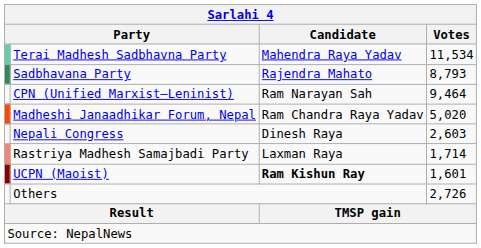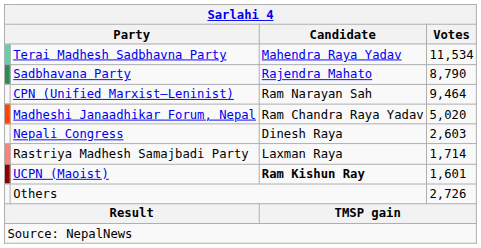Sadbhavana Party | Votes: 8,793 -> 8,790
